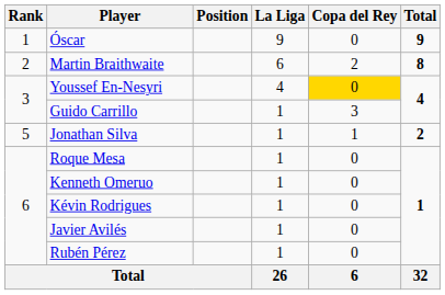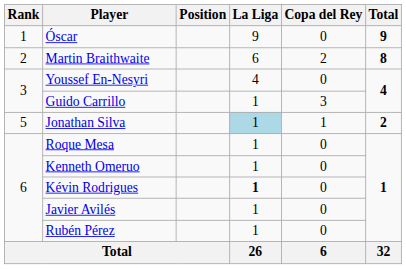Youssef En-Nesyri | Copa del Rey: gold background -> no background
Jonathan Silva | La Liga: no background -> lightblue background
Kévin Rodrigues | La Liga: normal -> bold
